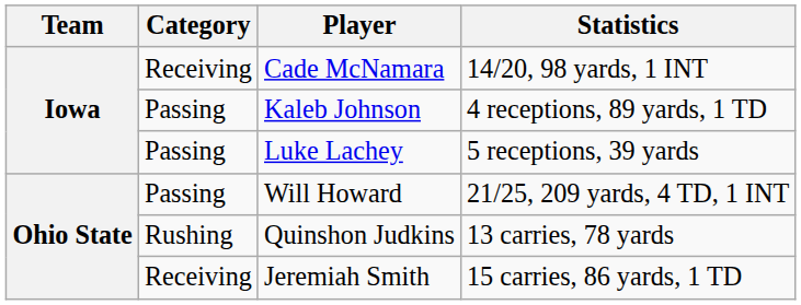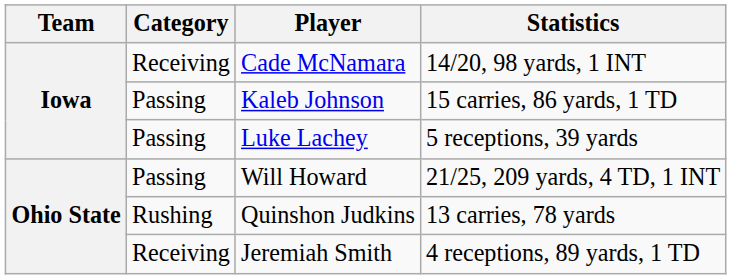Kaleb Johnson | Statistics: 4 receptions, 89 yards, 1 TD -> 15 carries, 86 yards, 1 TD
Jeremiah Smith | Statistics: 15 carries, 86 yards, 1 TD -> 4 receptions, 89 yards, 1 TD
